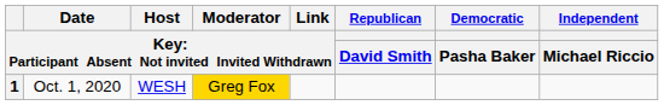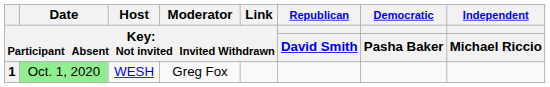1 | column 2: no background -> lightgreen background
1 | column 4: gold background -> no background
